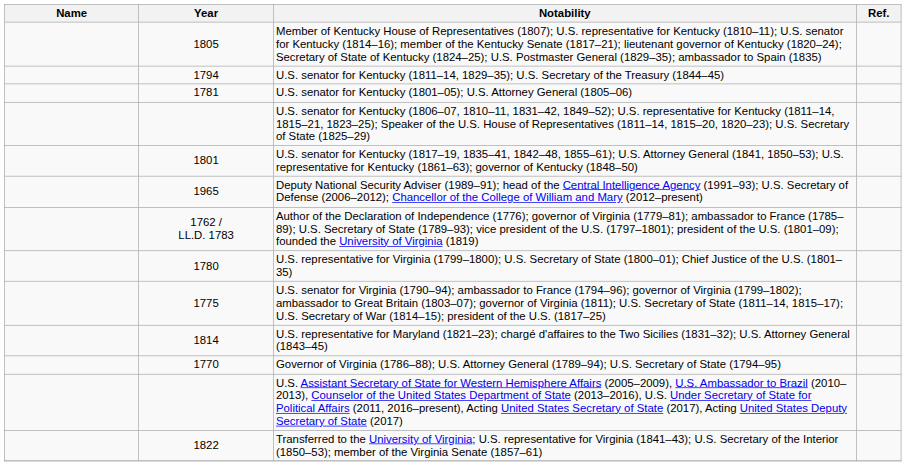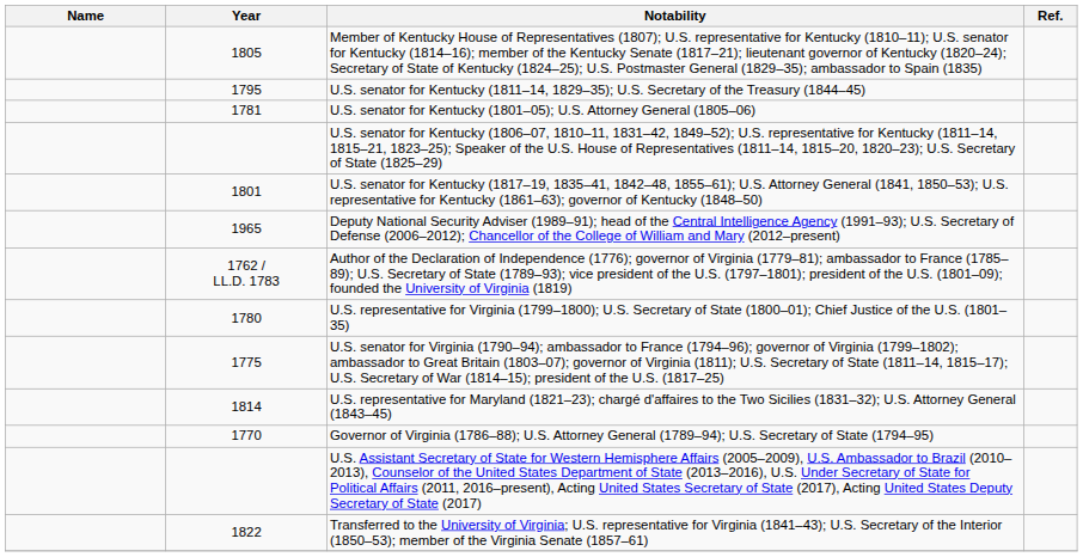row 3 | Year: 1794 -> 1795
